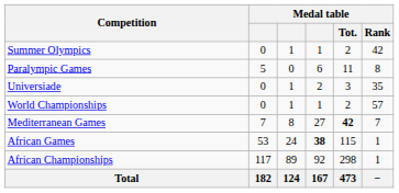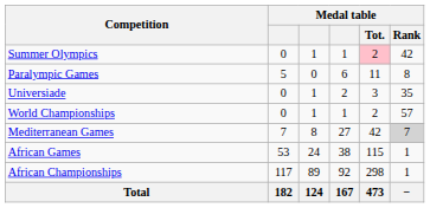Summer Olympics | Medal table / Tot.: no background -> pink background
Mediterranean Games | Medal table / Tot.: bold -> normal
Mediterranean Games | Medal table / Rank: no background -> lightgrey background
African Games | column 4: bold -> normal
